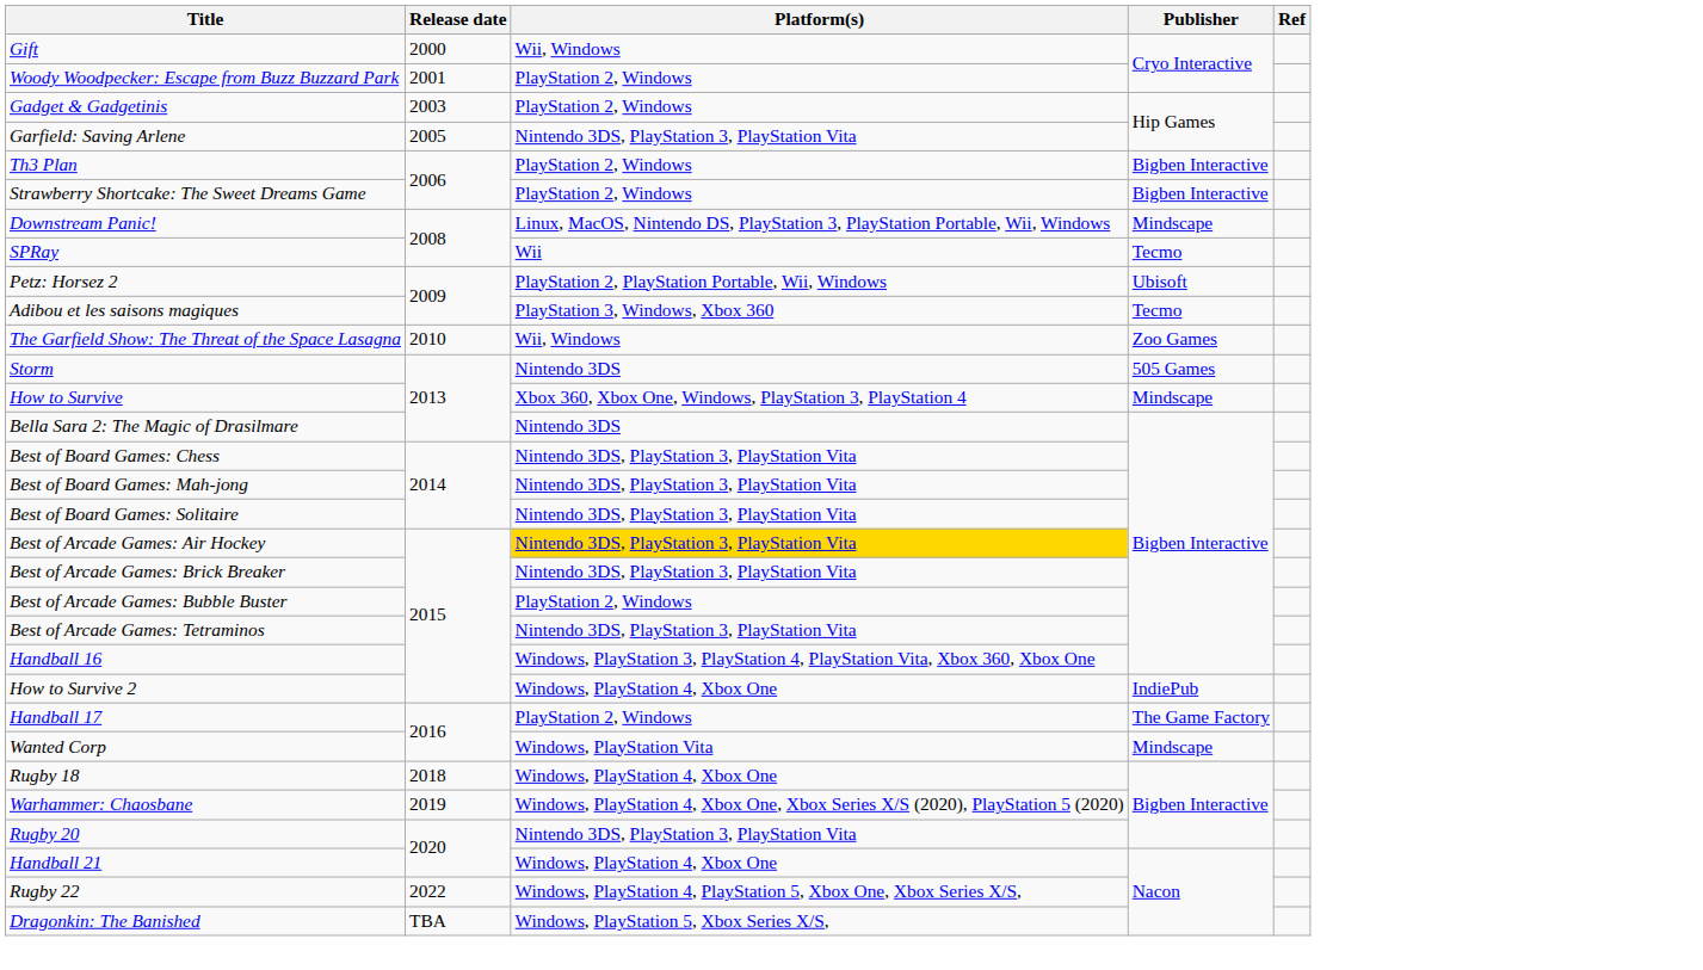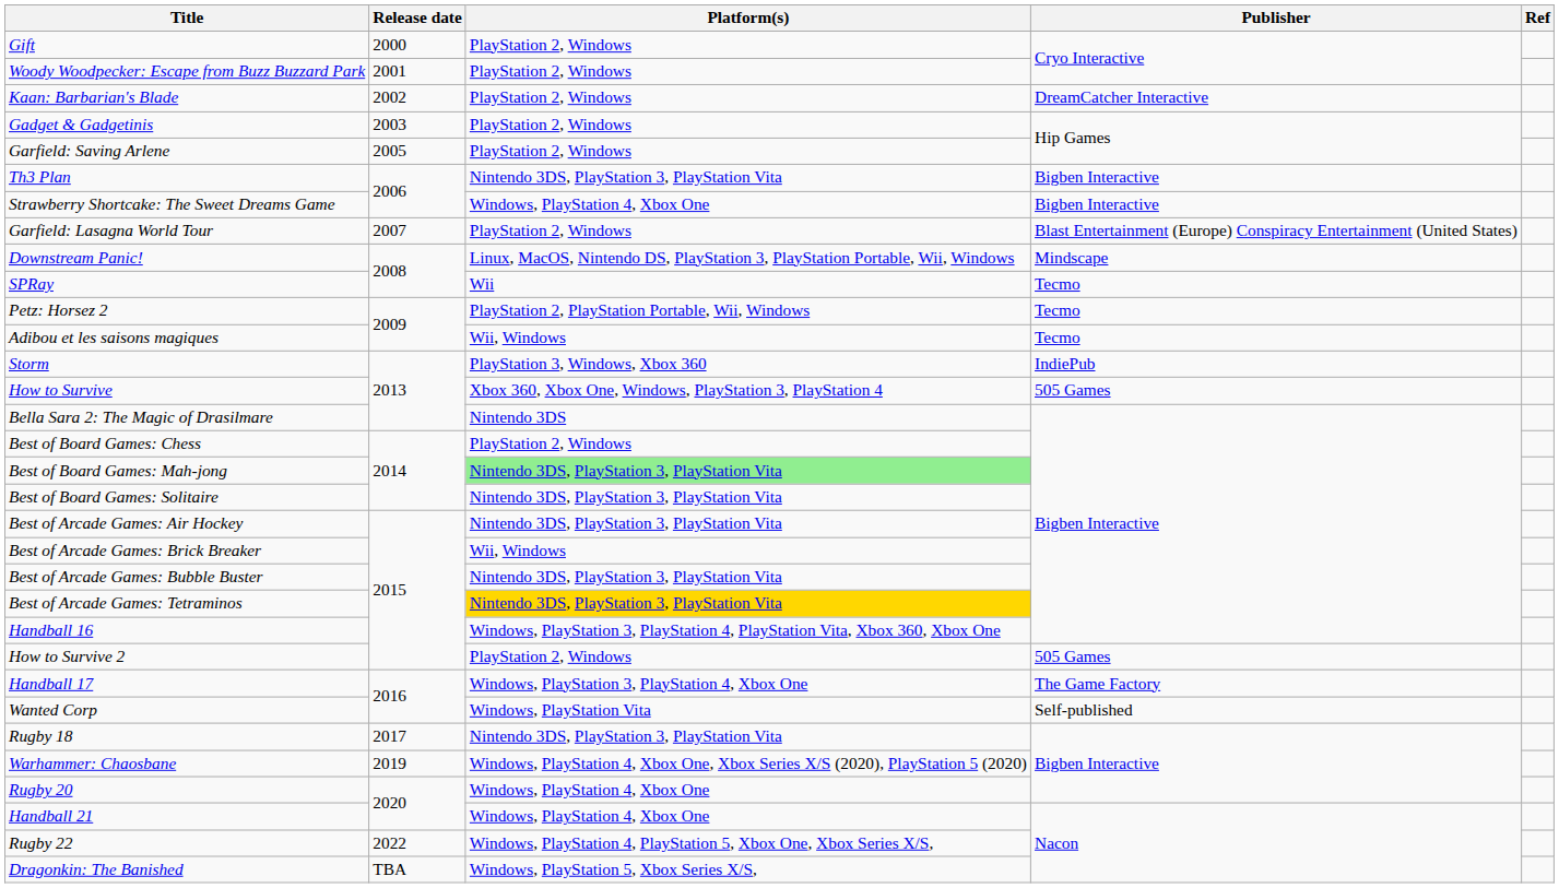Gift | Platform(s): Wii, Windows -> PlayStation 2, Windows
+ row: Kaan: Barbarian's Blade | 2002 | PlayStation 2, Windows | DreamCatcher Interactive
Garfield: Saving Arlene | Platform(s): Nintendo 3DS, PlayStation 3, PlayStation Vita -> PlayStation 2, Windows
Th3 Plan | Platform(s): PlayStation 2, Windows -> Nintendo 3DS, PlayStation 3, PlayStation Vita
Strawberry Shortcake: The Sweet Dreams Game | Platform(s): PlayStation 2, Windows -> Windows, PlayStation 4, Xbox One
+ row: Garfield: Lasagna World Tour | 2007 | PlayStation 2, Windows | Blast Entertainment (Europe) Conspiracy Entertainment (United States)
Petz: Horsez 2 | Publisher: Ubisoft -> Tecmo
Adibou et les saisons magiques | Platform(s): PlayStation 3, Windows, Xbox 360 -> Wii, Windows
- row: The Garfield Show: The Threat of the Space Lasagna | 2010 | Wii, Windows | Zoo Games
Storm | Platform(s): Nintendo 3DS -> PlayStation 3, Windows, Xbox 360
Storm | Publisher: 505 Games -> IndiePub
How to Survive | Publisher: Mindscape -> 505 Games
Best of Board Games: Chess | Platform(s): Nintendo 3DS, PlayStation 3, PlayStation Vita -> PlayStation 2, Windows
Best of Board Games: Mah-jong | Platform(s): no background -> lightgreen background
Best of Arcade Games: Air Hockey | Platform(s): gold background -> no background
Best of Arcade Games: Brick Breaker | Platform(s): Nintendo 3DS, PlayStation 3, PlayStation Vita -> Wii, Windows
Best of Arcade Games: Bubble Buster | Platform(s): PlayStation 2, Windows -> Nintendo 3DS, PlayStation 3, PlayStation Vita
Best of Arcade Games: Tetraminos | Platform(s): no background -> gold background
How to Survive 2 | Platform(s): Windows, PlayStation 4, Xbox One -> PlayStation 2, Windows
How to Survive 2 | Publisher: IndiePub -> 505 Games
Handball 17 | Platform(s): PlayStation 2, Windows -> Windows, PlayStation 3, PlayStation 4, Xbox One
Wanted Corp | Publisher: Mindscape -> Self-published
Rugby 18 | Release date: 2018 -> 2017
Rugby 18 | Platform(s): Windows, PlayStation 4, Xbox One -> Nintendo 3DS, PlayStation 3, PlayStation Vita
Rugby 20 | Platform(s): Nintendo 3DS, PlayStation 3, PlayStation Vita -> Windows, PlayStation 4, Xbox One
